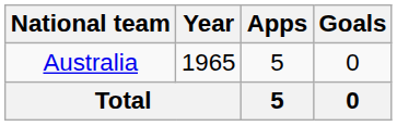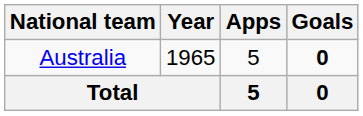Australia | Goals: normal -> bold
